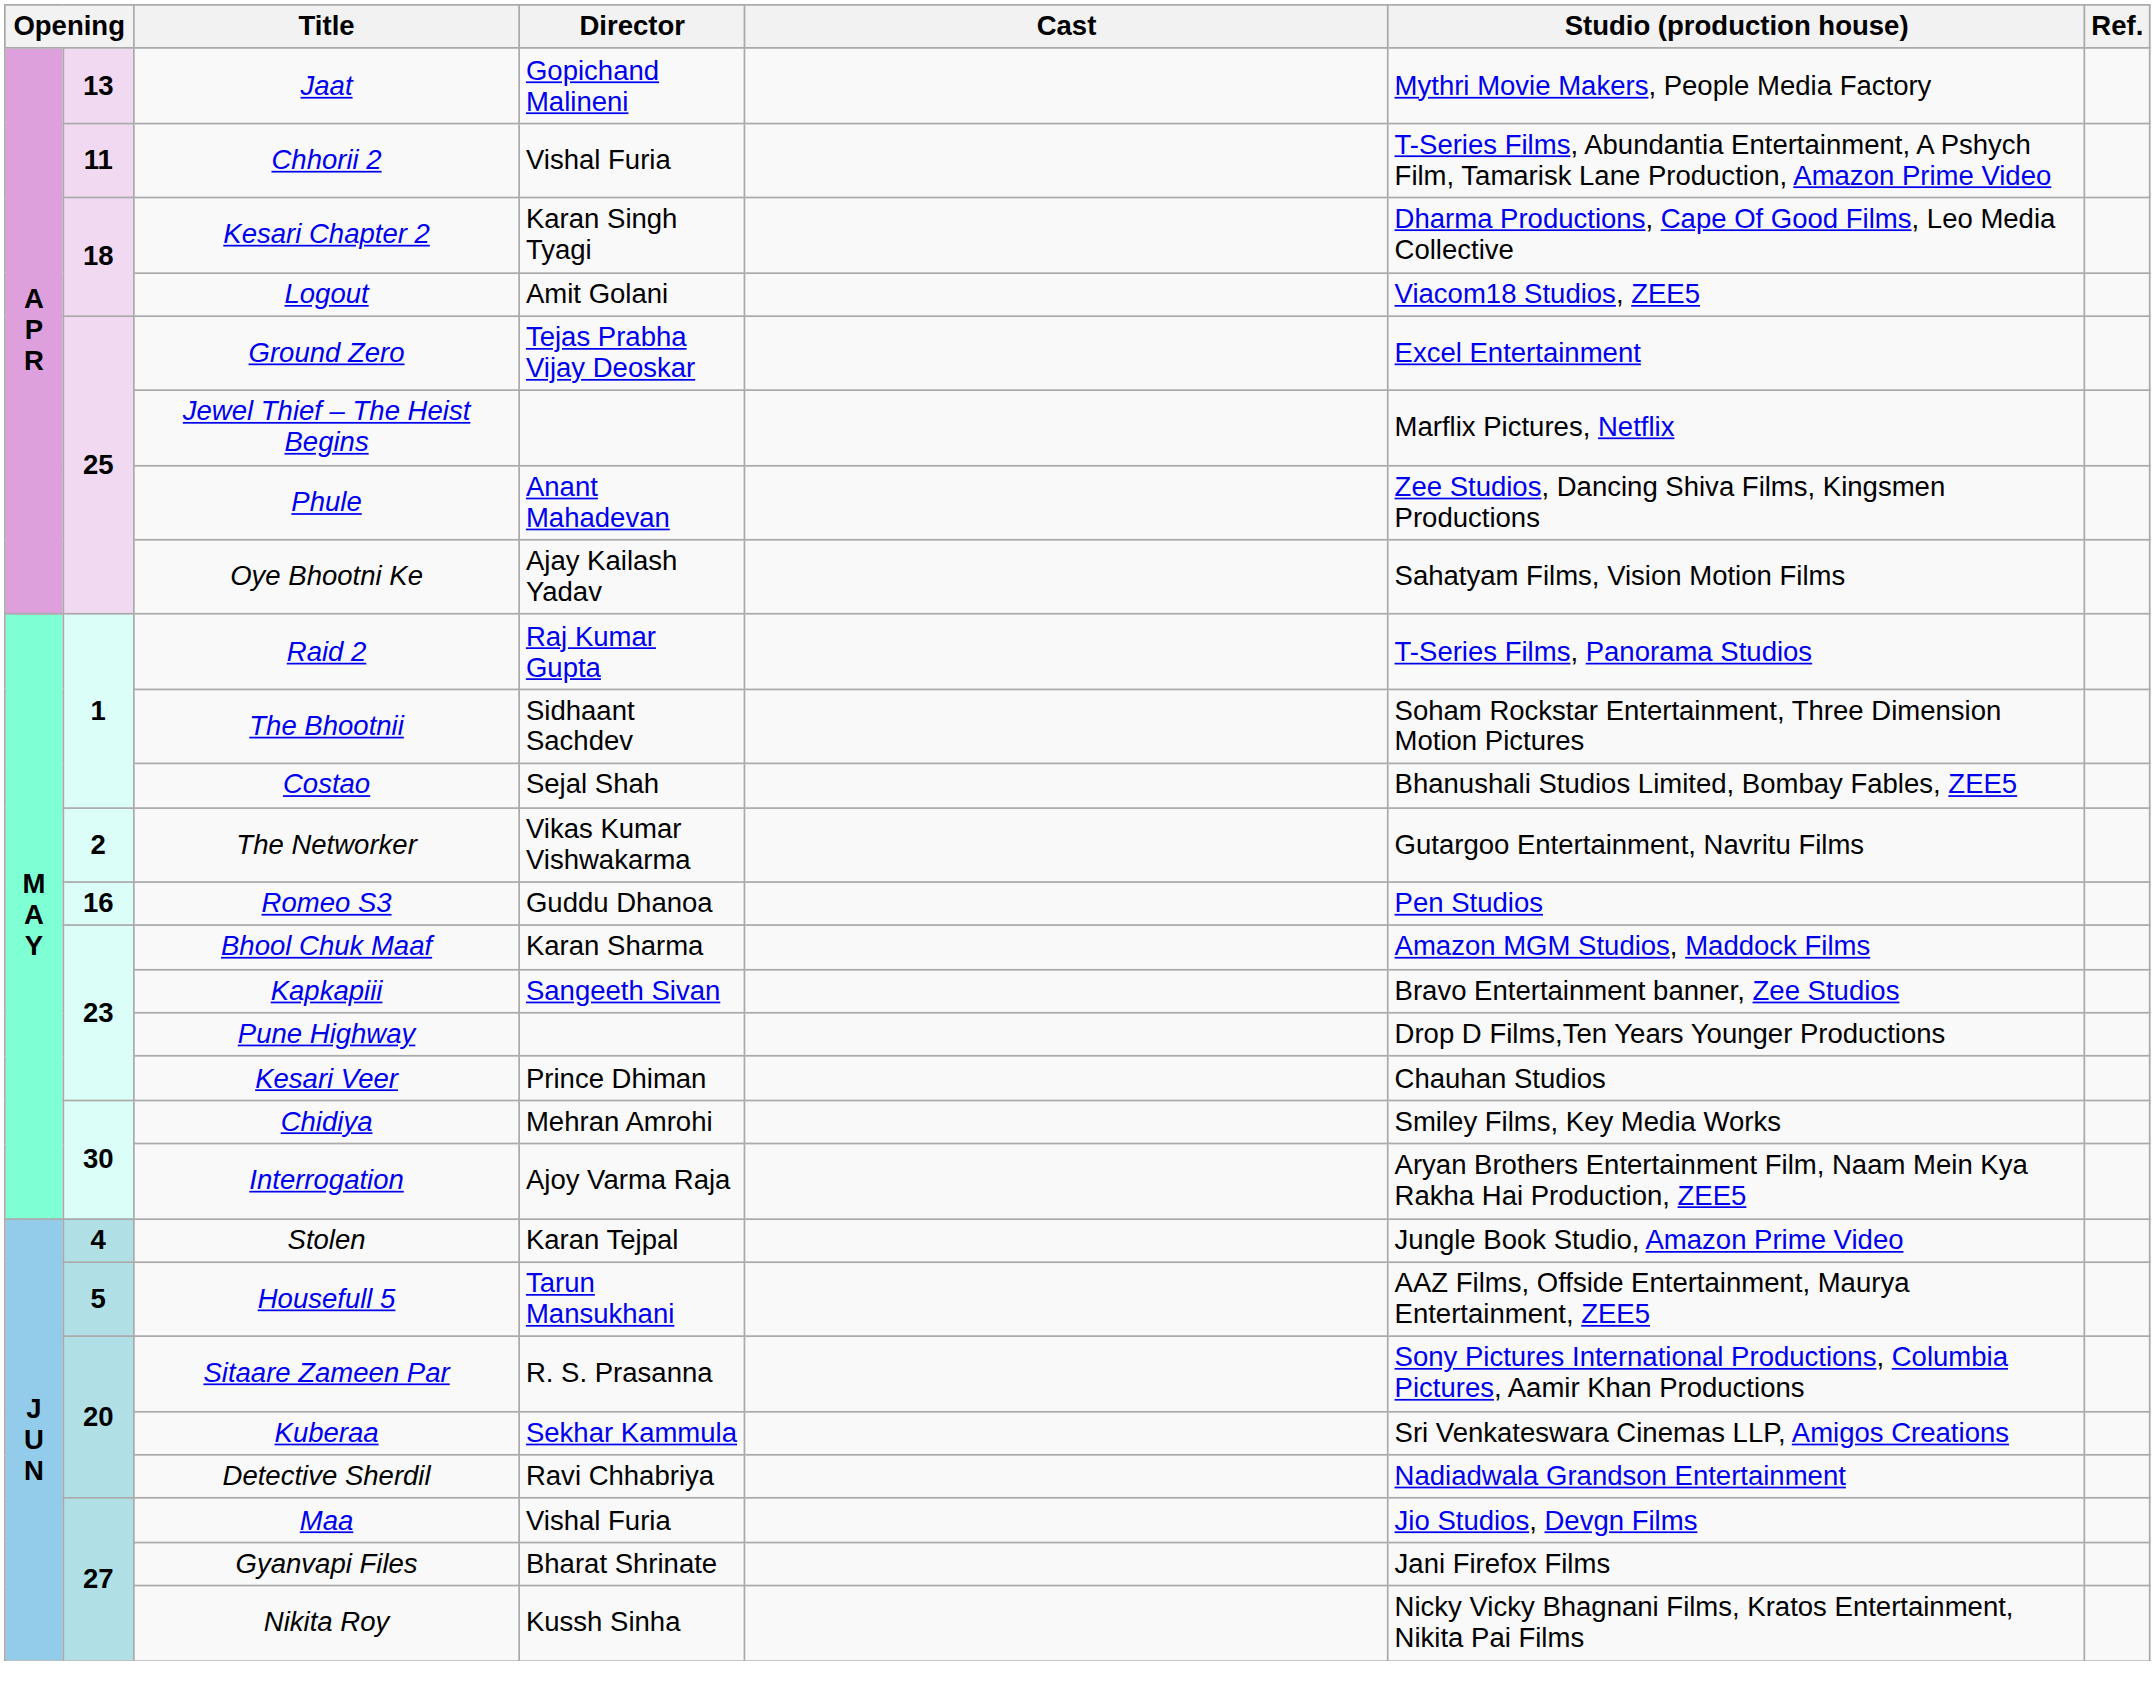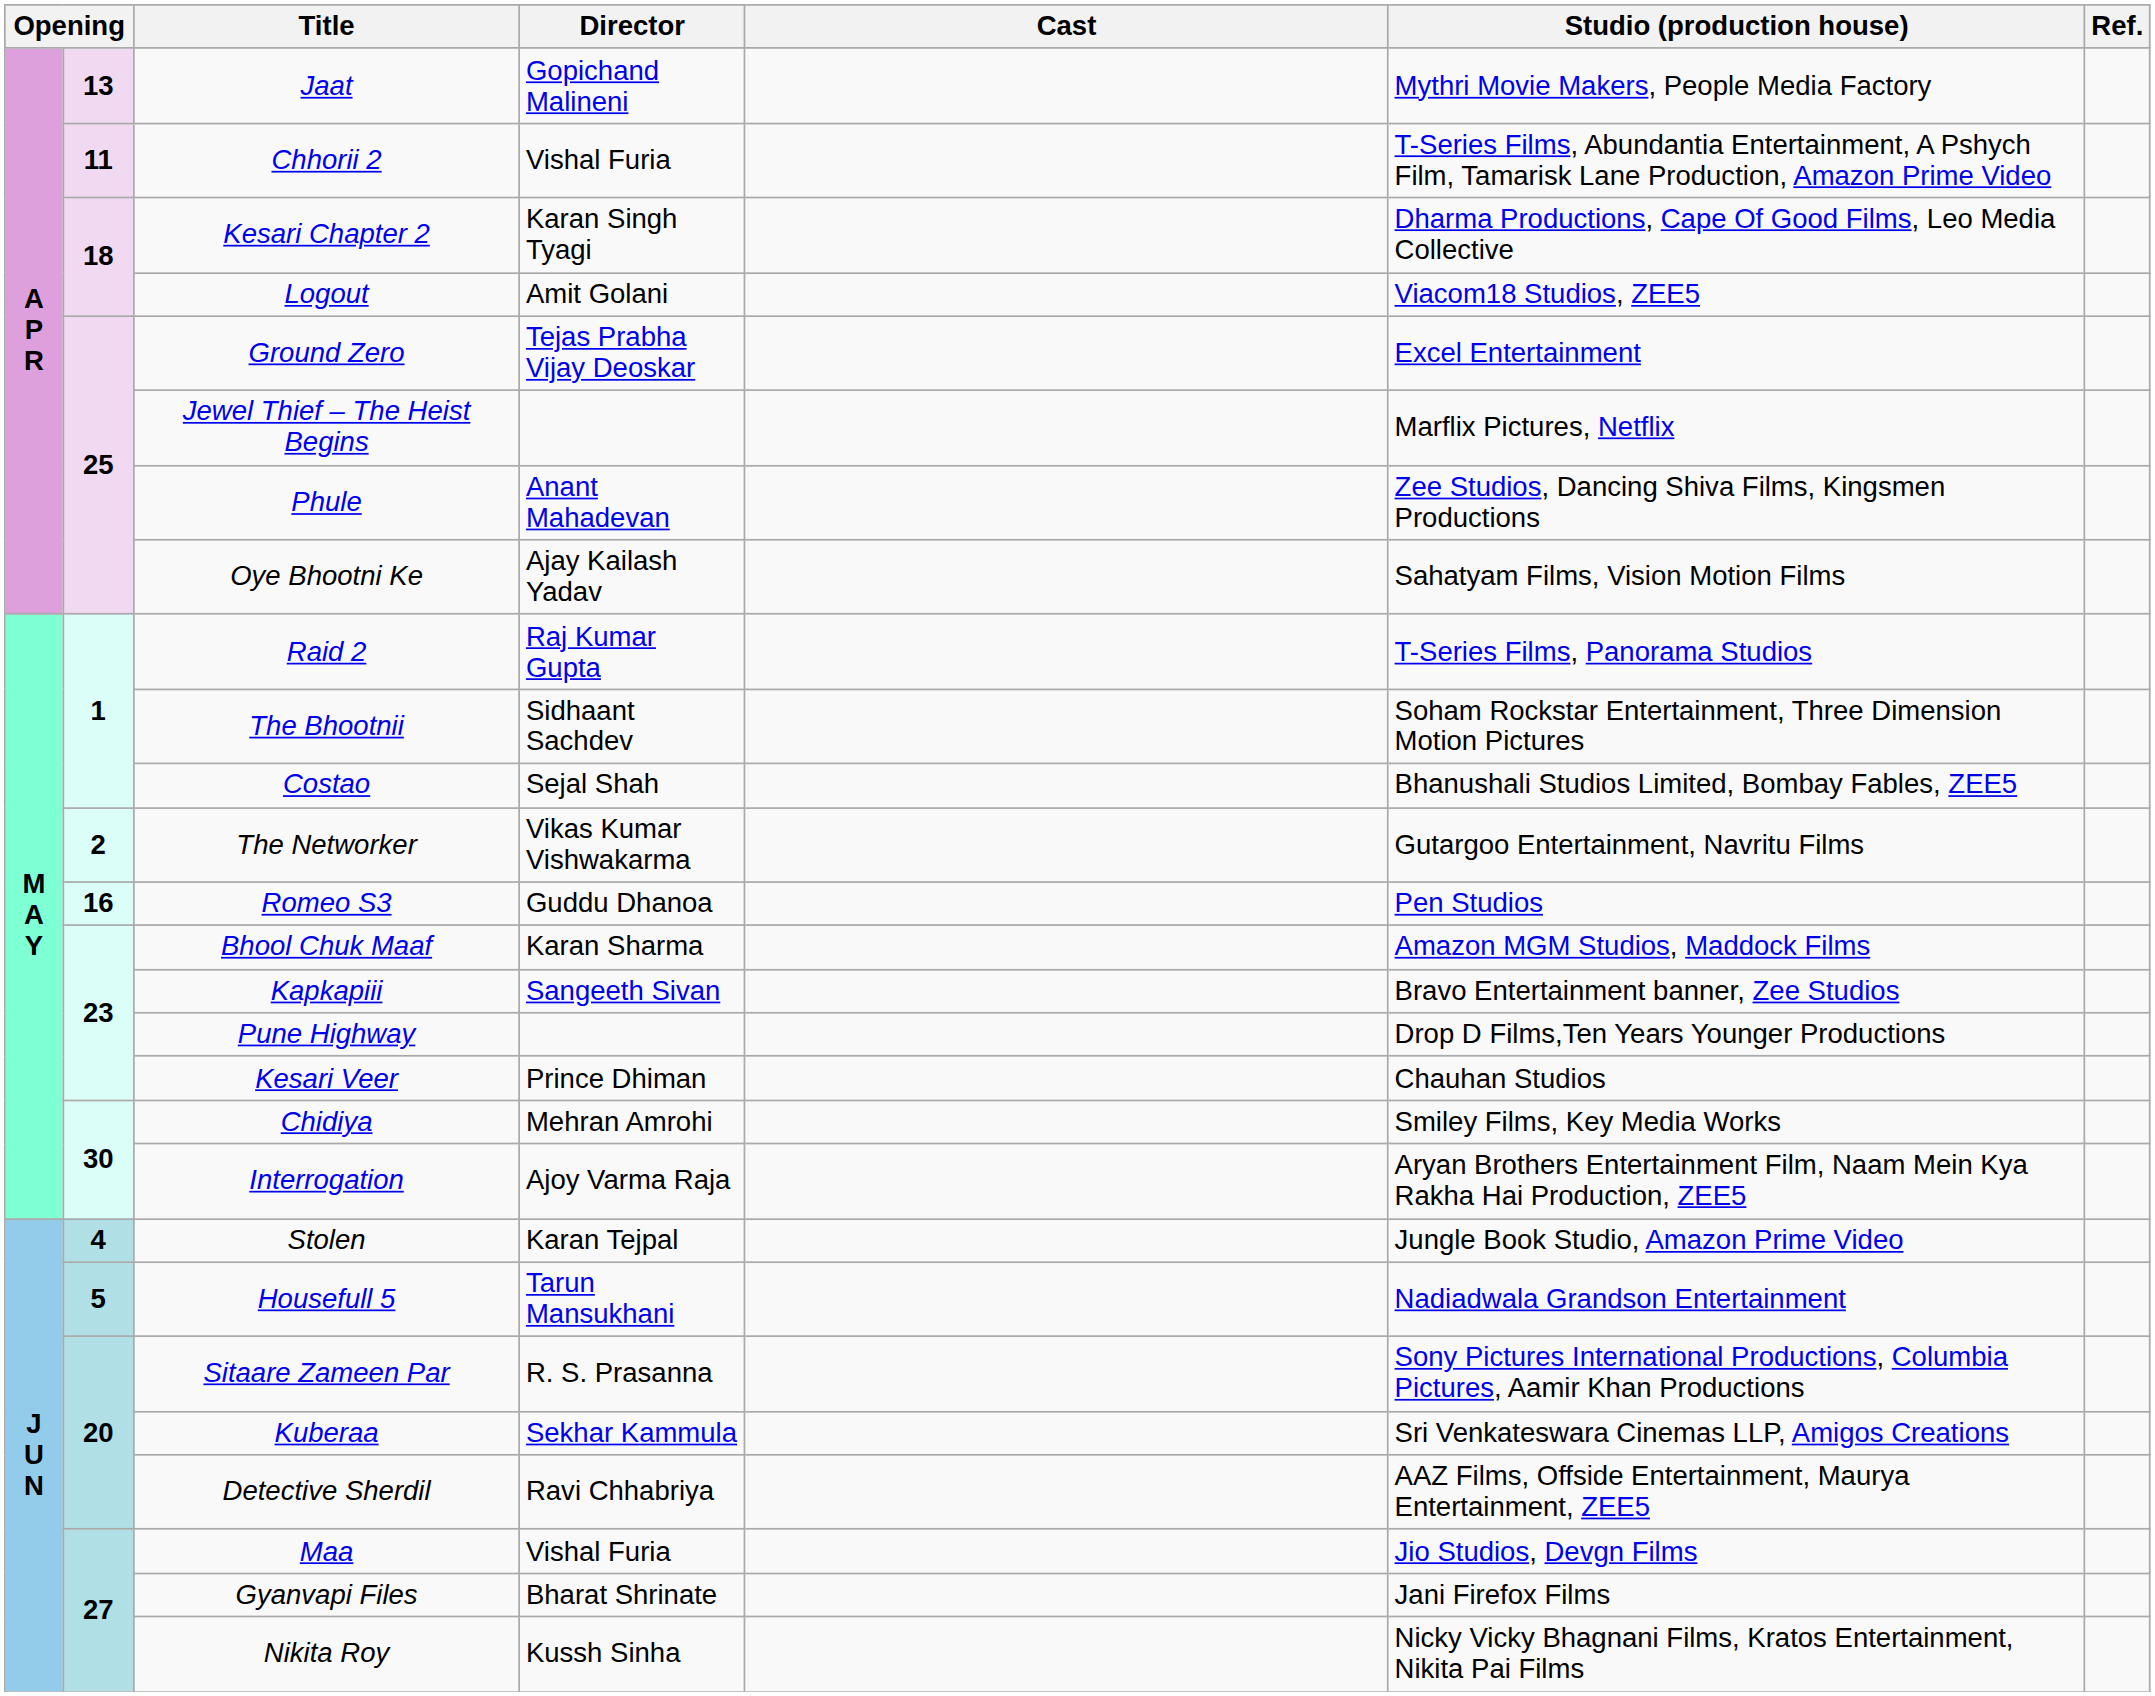Housefull 5 | Studio (production house): AAZ Films, Offside Entertainment, Maurya Entertainment, ZEE5 -> Nadiadwala Grandson Entertainment
Detective Sherdil | Studio (production house): Nadiadwala Grandson Entertainment -> AAZ Films, Offside Entertainment, Maurya Entertainment, ZEE5
